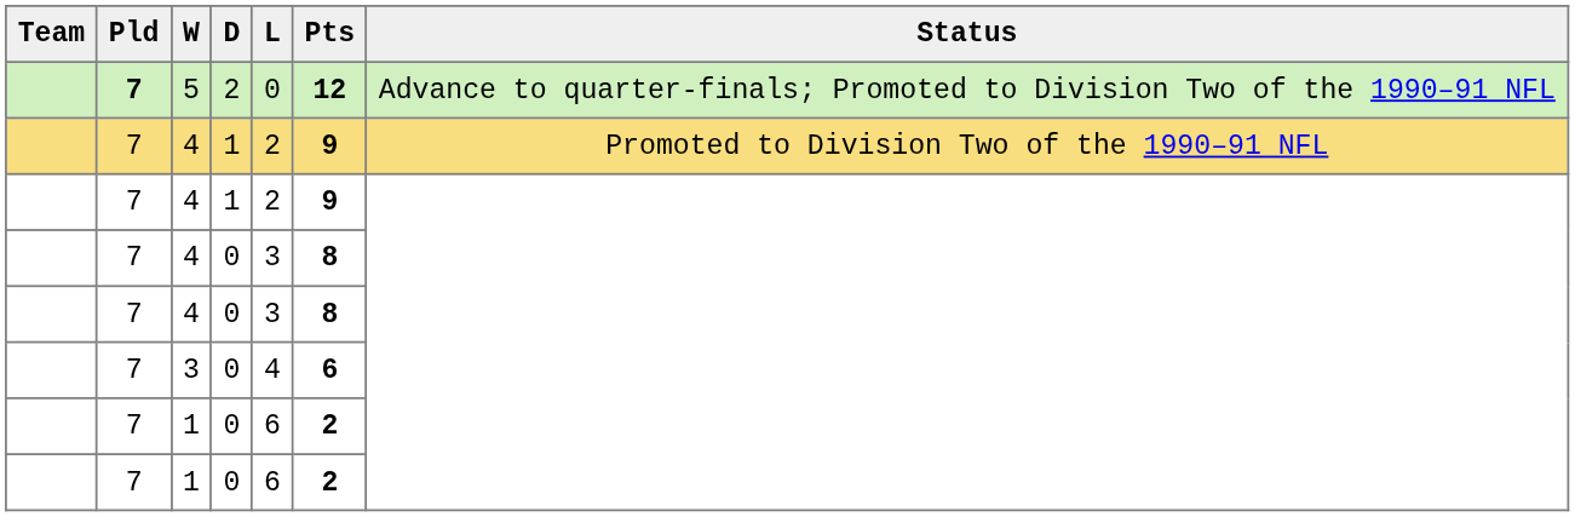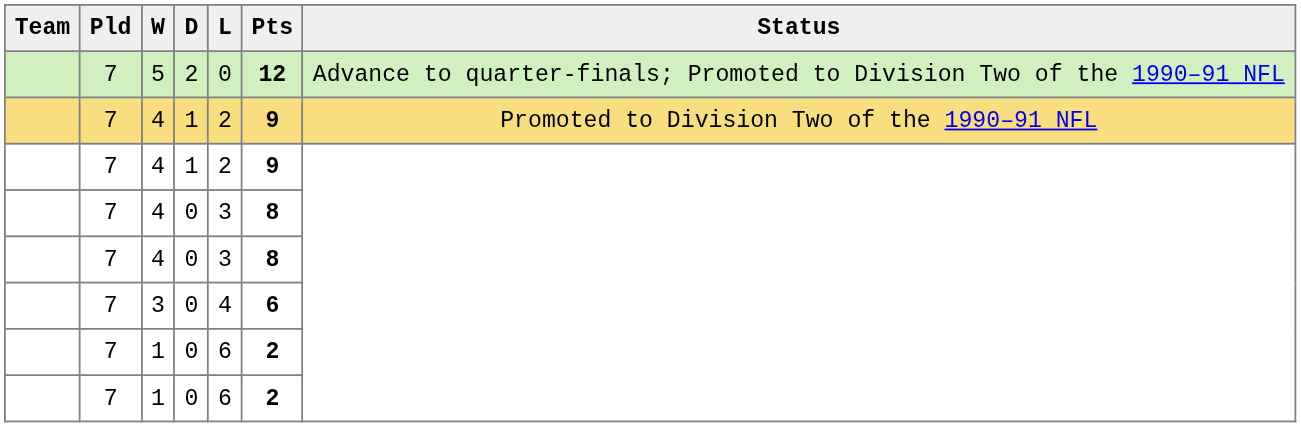5 | Pld: bold -> normal
